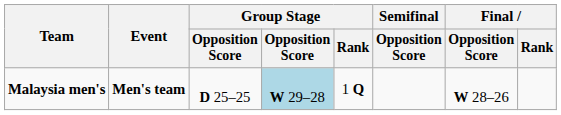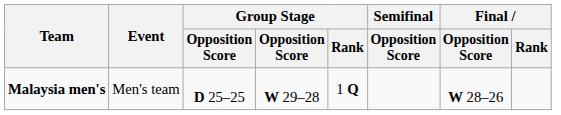Malaysia men's | Event: bold -> normal
Malaysia men's | column 4: lightblue background -> no background
